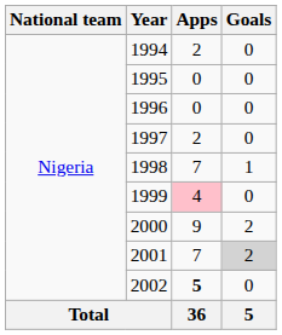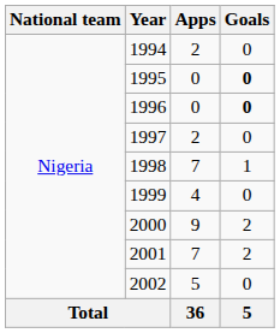1995 | Goals: normal -> bold
1996 | Goals: normal -> bold
1999 | Apps: pink background -> no background
2001 | Goals: lightgrey background -> no background
2002 | Apps: bold -> normal
